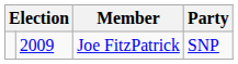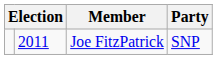Joe FitzPatrick | column 2: 2009 -> 2011
